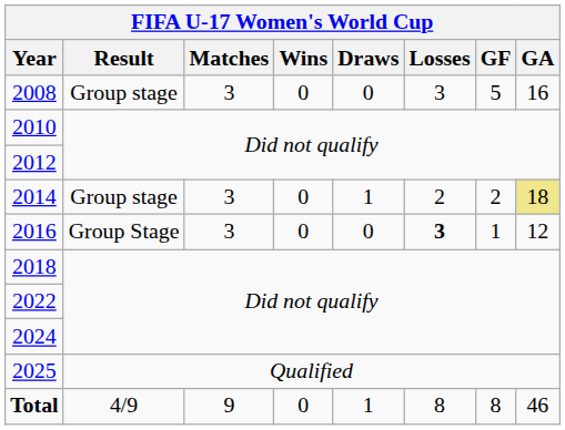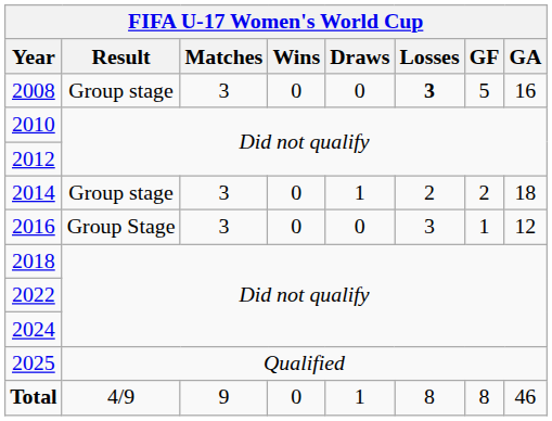2008 | Losses: normal -> bold
2014 | GA: khaki background -> no background
2016 | Losses: bold -> normal
